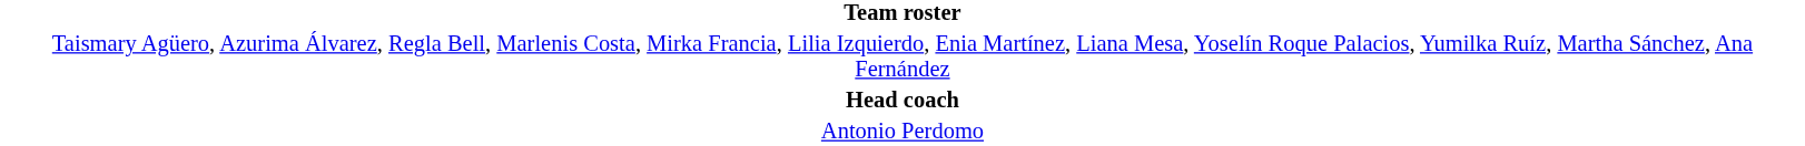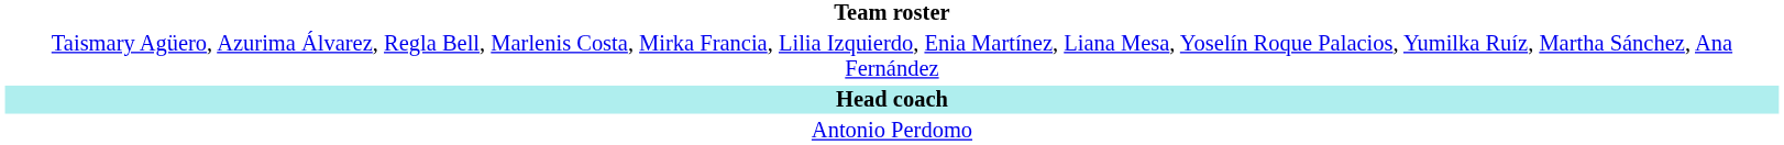row 3 | column 1: no background -> paleturquoise background
